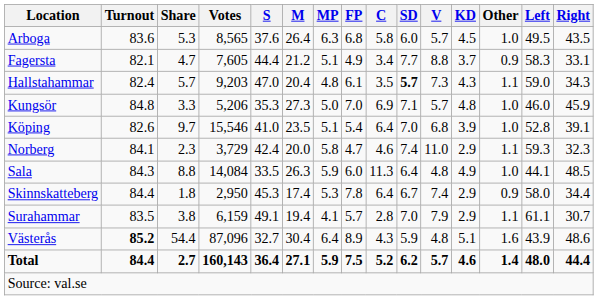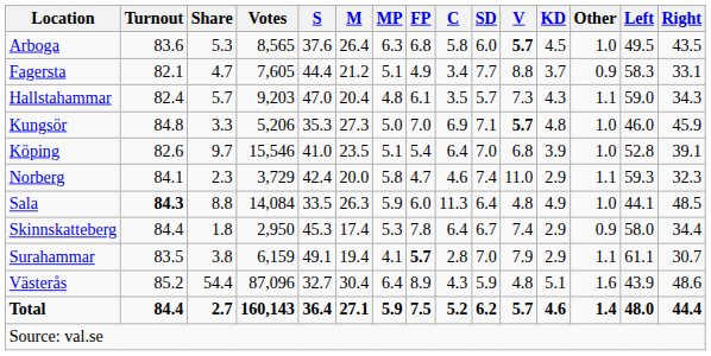Arboga | V: normal -> bold
Hallstahammar | SD: bold -> normal
Kungsör | V: normal -> bold
Sala | Turnout: normal -> bold
Surahammar | FP: normal -> bold
Västerås | Turnout: bold -> normal
